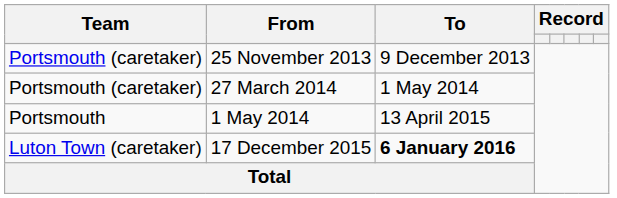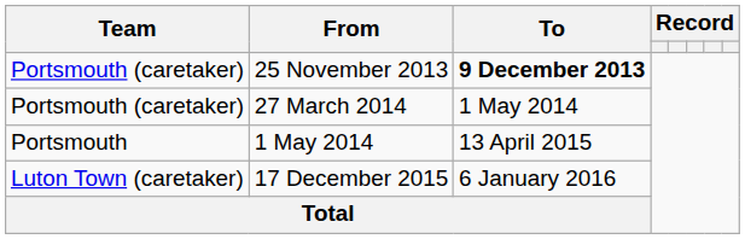25 November 2013 | To: normal -> bold
17 December 2015 | To: bold -> normal
